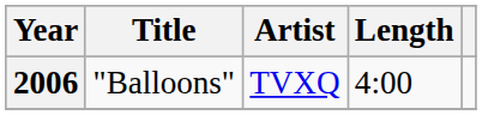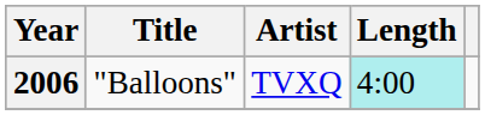2006 | Length: no background -> paleturquoise background
